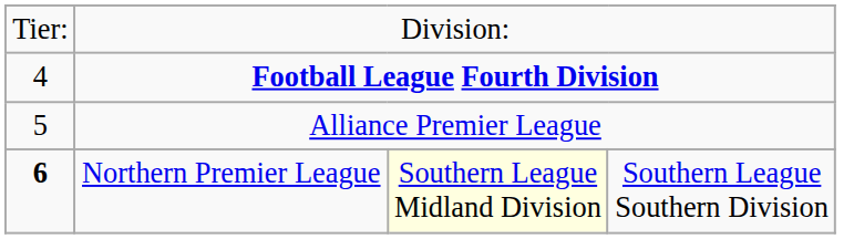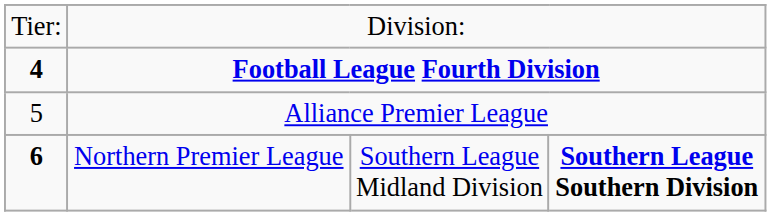Football League Fourth Division | column 1: normal -> bold
Northern Premier League | column 3: lightyellow background -> no background
Northern Premier League | column 4: normal -> bold
